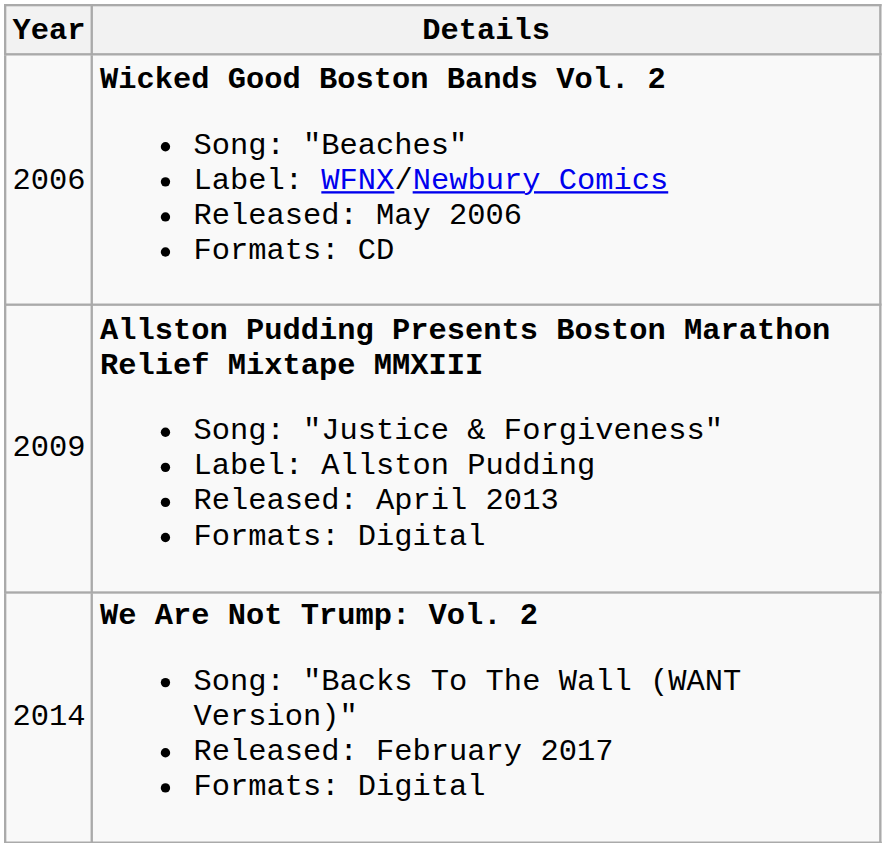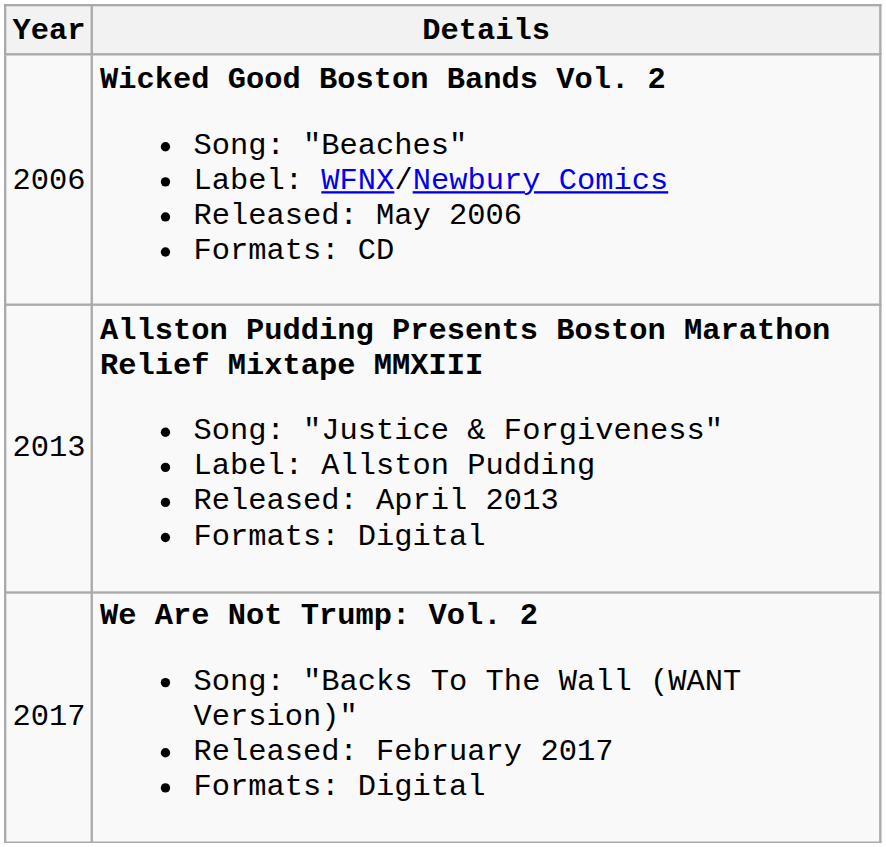row 3 | Year: 2009 -> 2013
row 4 | Year: 2014 -> 2017
